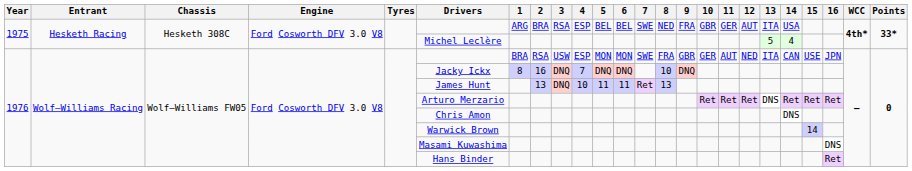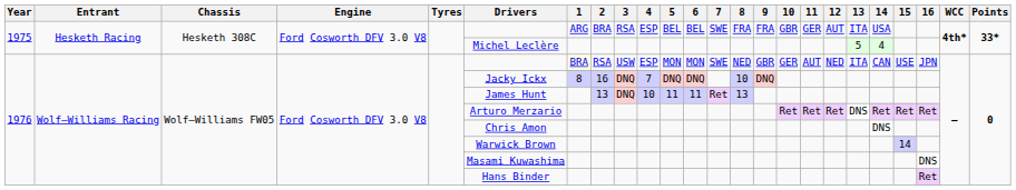row 2 | 8: NED -> FRA
row 4 | 1: no background -> lightyellow background
row 4 | 8: FRA -> NED
